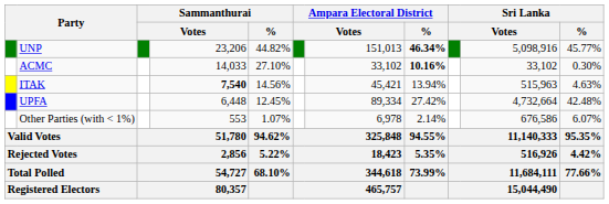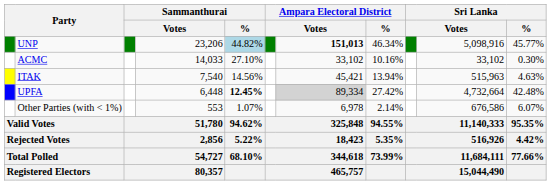UNP | Sammanthurai / %: no background -> lightblue background
UNP | column 7: normal -> bold
UNP | Ampara Electoral District / %: bold -> normal
ACMC | Ampara Electoral District / %: bold -> normal
ITAK | column 4: bold -> normal
UPFA | Sammanthurai / %: normal -> bold
UPFA | column 7: no background -> lightgrey background
